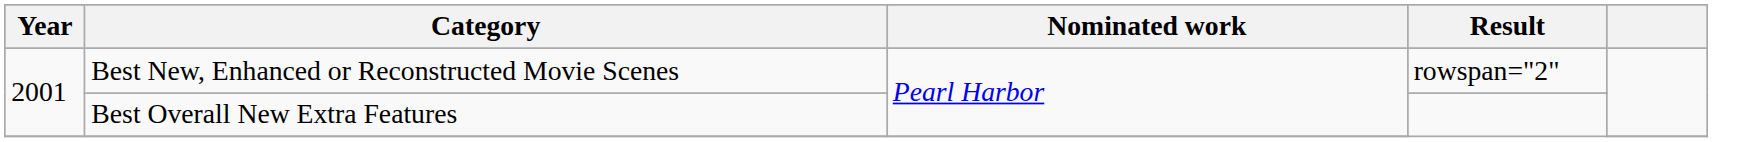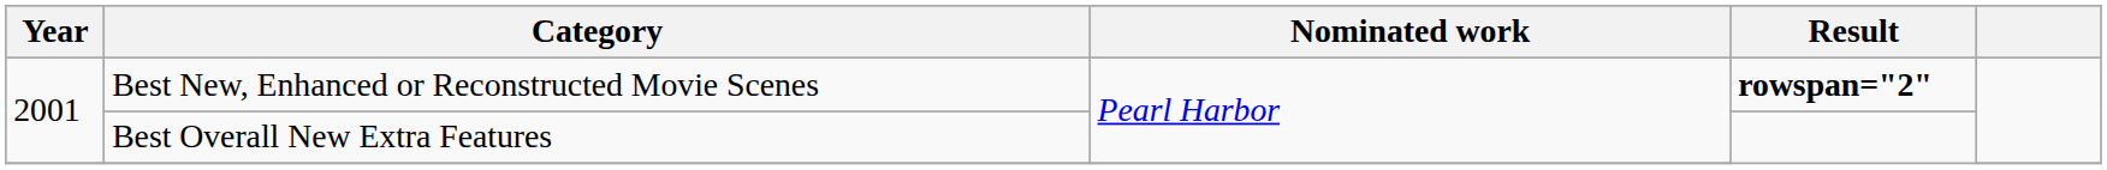Best New, Enhanced or Reconstructed Movie Scenes | Result: normal -> bold
